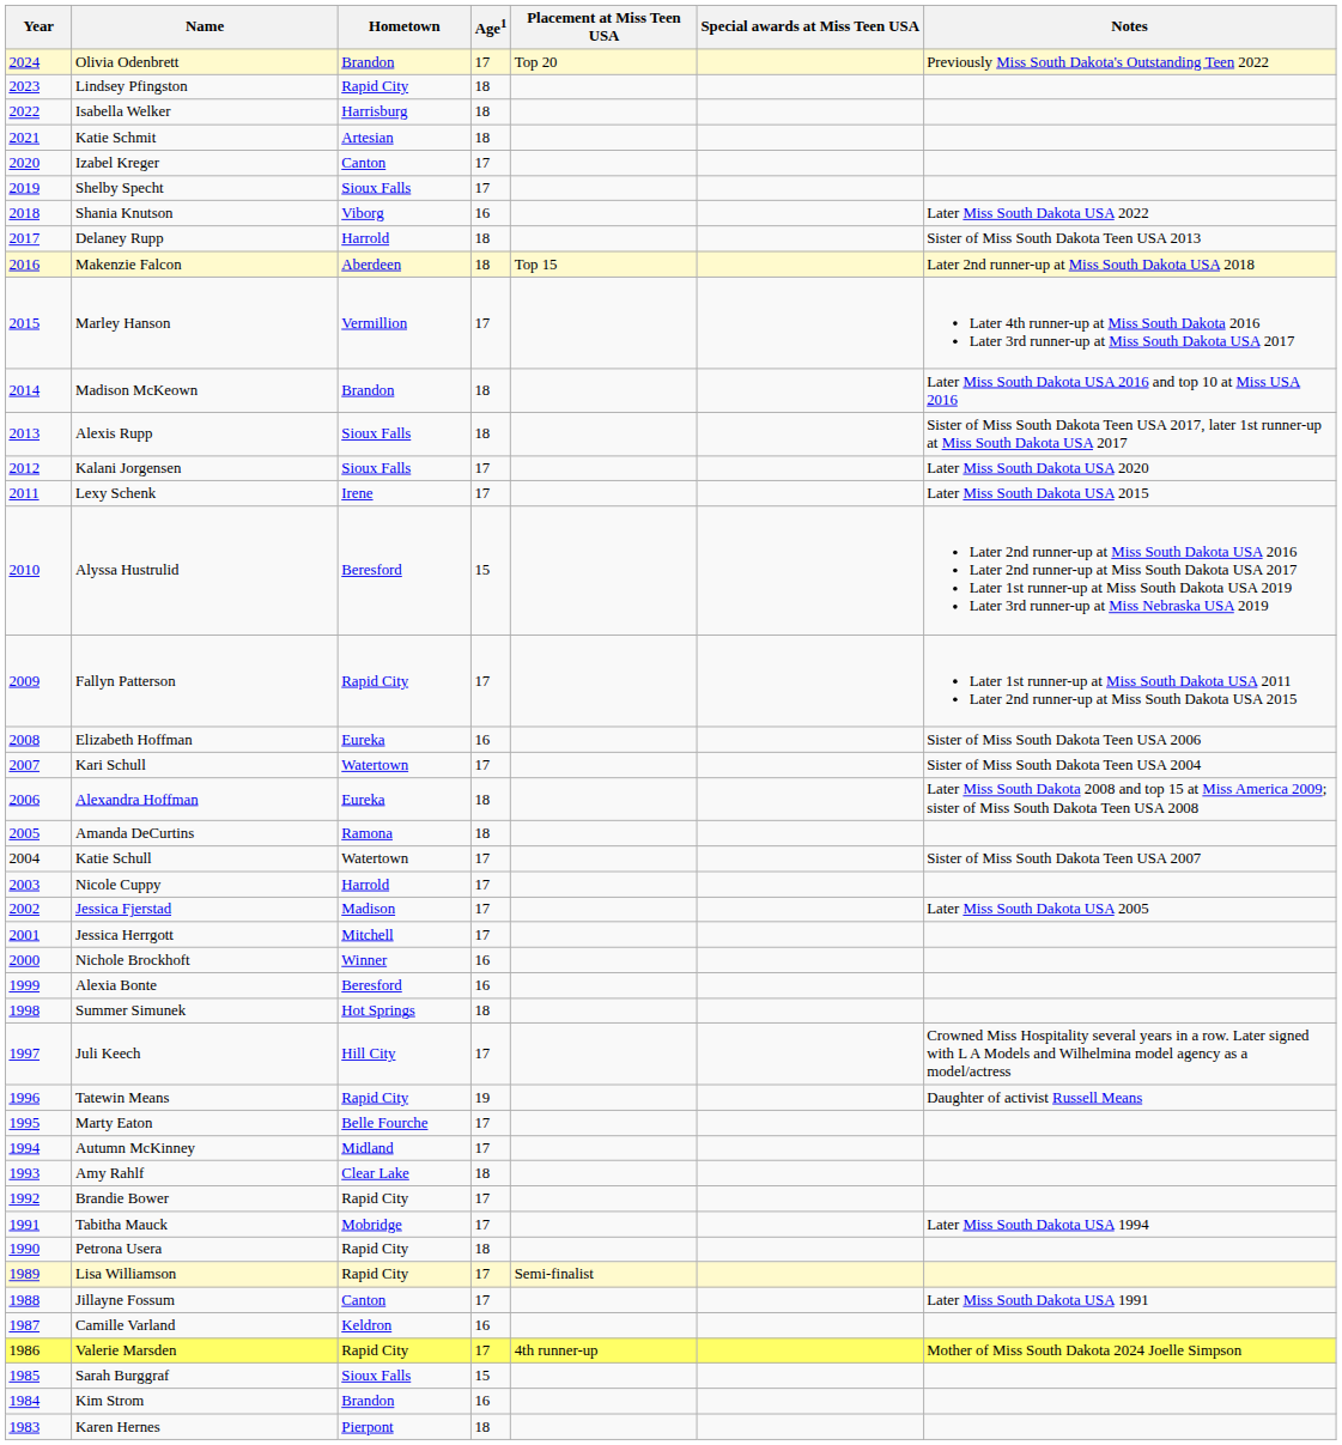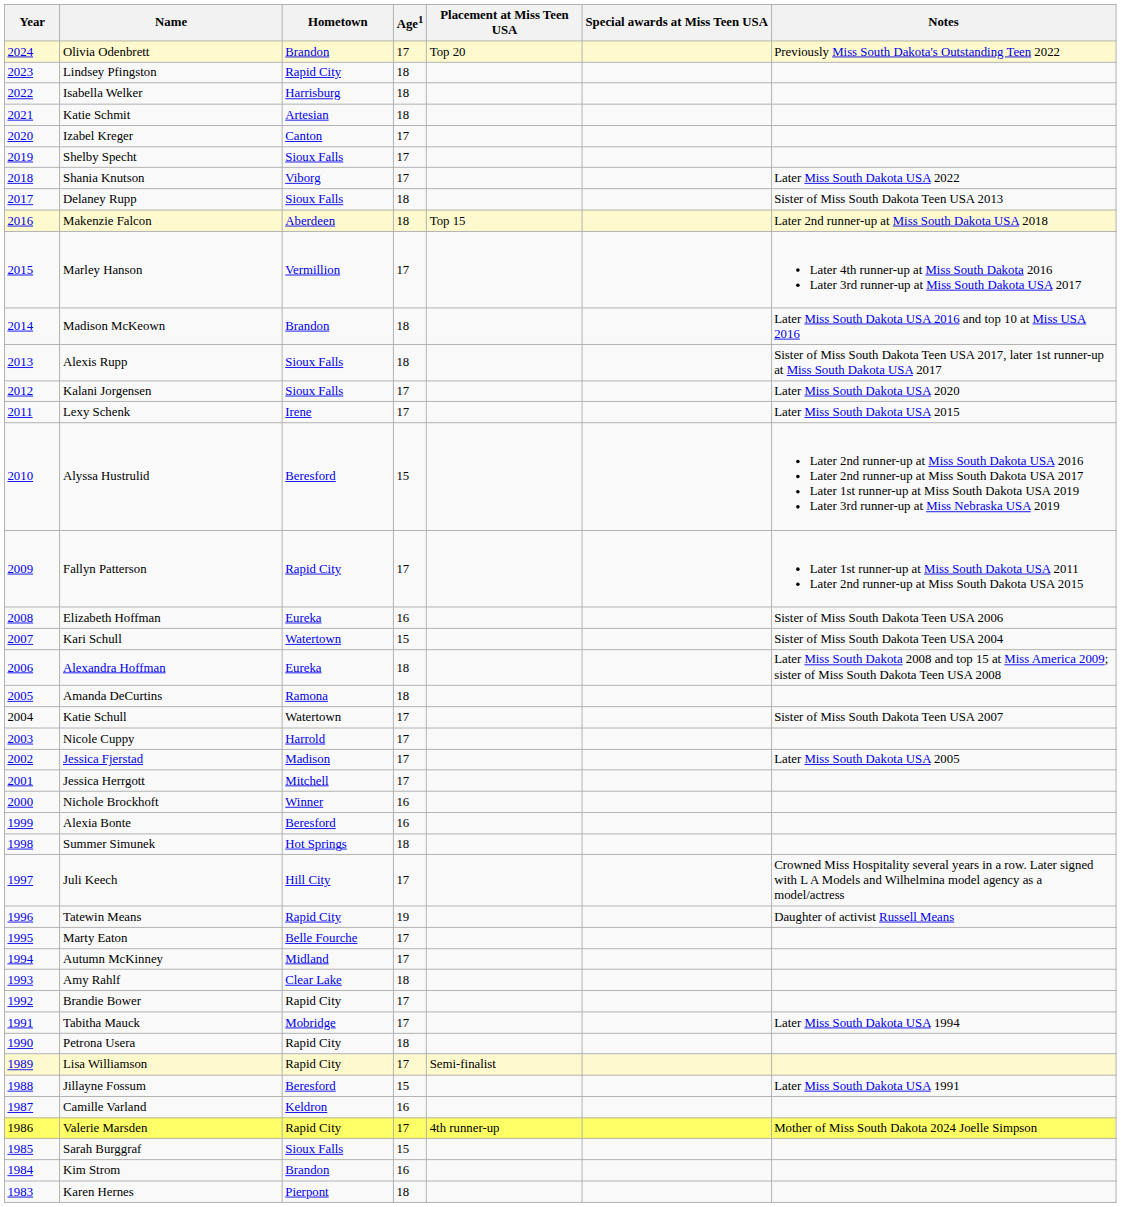Shania Knutson | Age1: 16 -> 17
Delaney Rupp | Hometown: Harrold -> Sioux Falls
Kari Schull | Age1: 17 -> 15
Jillayne Fossum | Hometown: Canton -> Beresford
Jillayne Fossum | Age1: 17 -> 15
